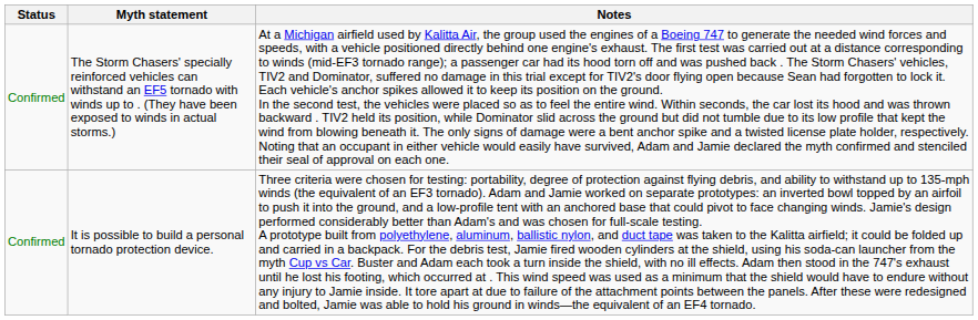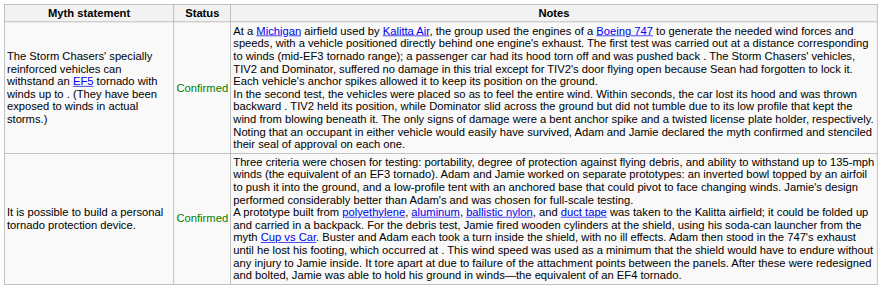columns swapped: Myth statement <-> Status
